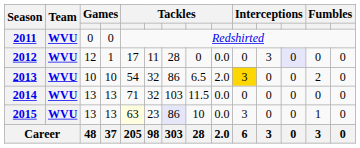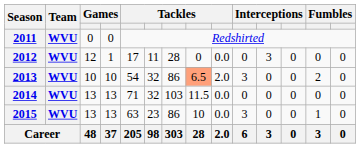2012 | column 12: lavender background -> no background
2013 | column 8: no background -> lightsalmon background
2013 | column 10: gold background -> no background
2015 | column 5: lightyellow background -> no background
2015 | column 7: lavender background -> no background
